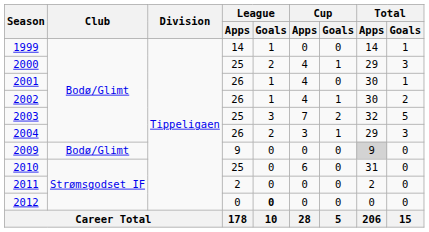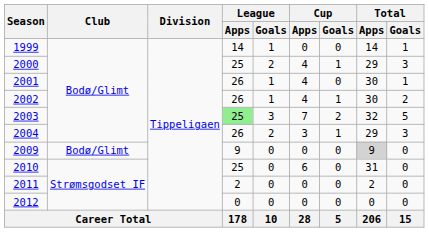2003 | League / Apps: no background -> lightgreen background
2012 | League / Goals: bold -> normal
